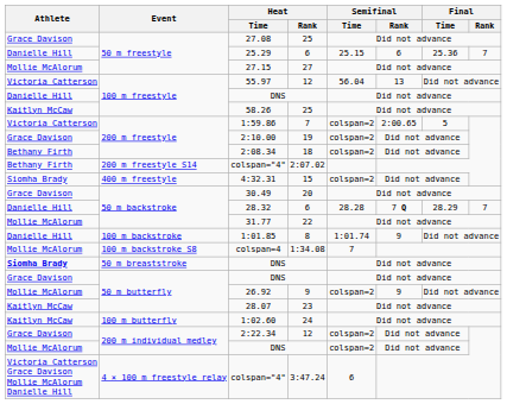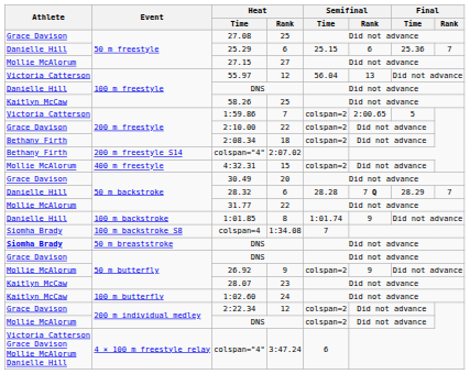2:10.00 | Heat / Rank: 19 -> 22
4:32.31 | Athlete: Siomha Brady -> Mollie McAlorum
colspan=4 | Athlete: Mollie McAlorum -> Siomha Brady
